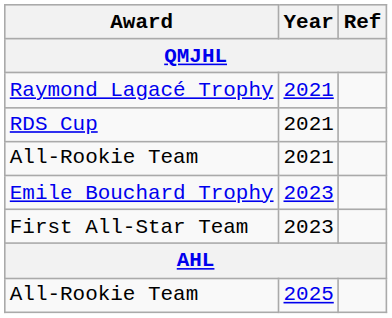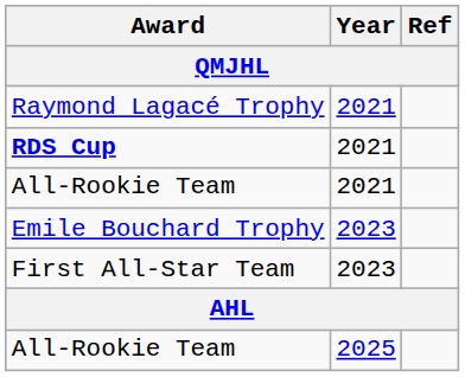RDS Cup | Award: normal -> bold
